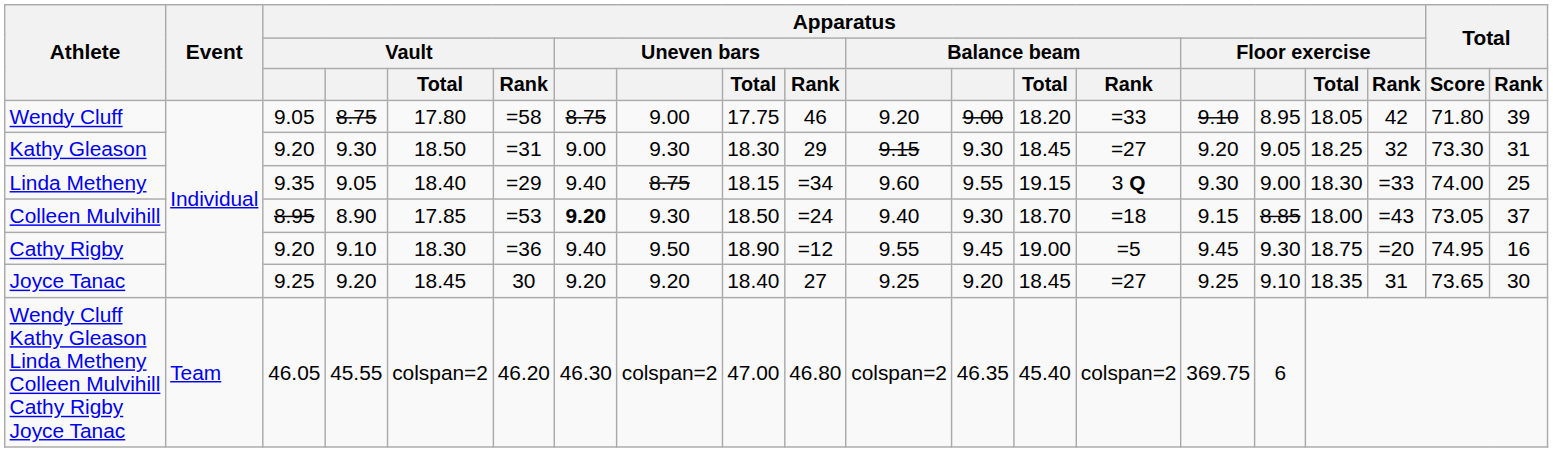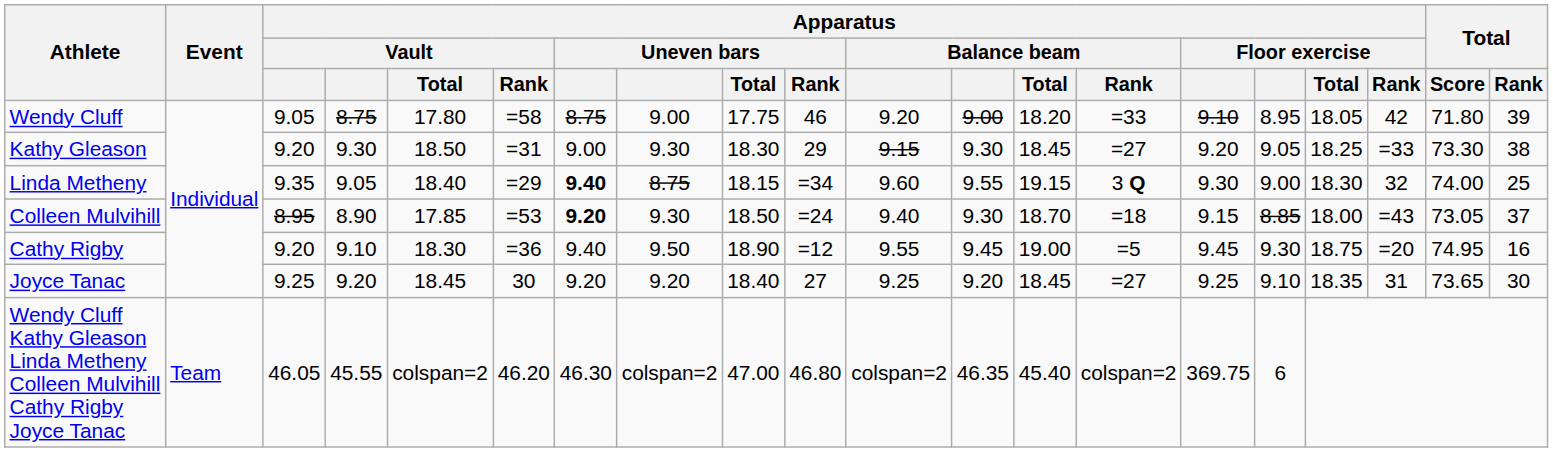Kathy Gleason | Apparatus / Floor exercise / Rank: 32 -> =33
Kathy Gleason | Total / Rank: 31 -> 38
Linda Metheny | column 7: normal -> bold
Linda Metheny | Apparatus / Floor exercise / Rank: =33 -> 32
